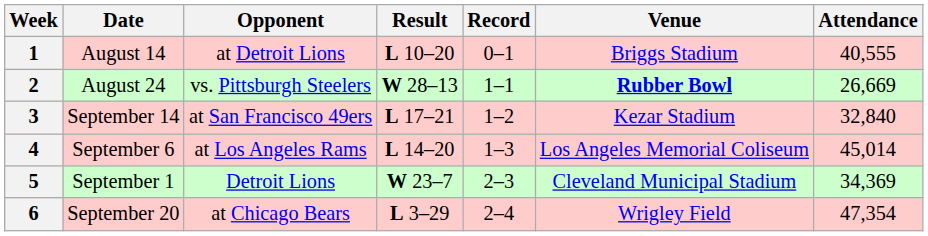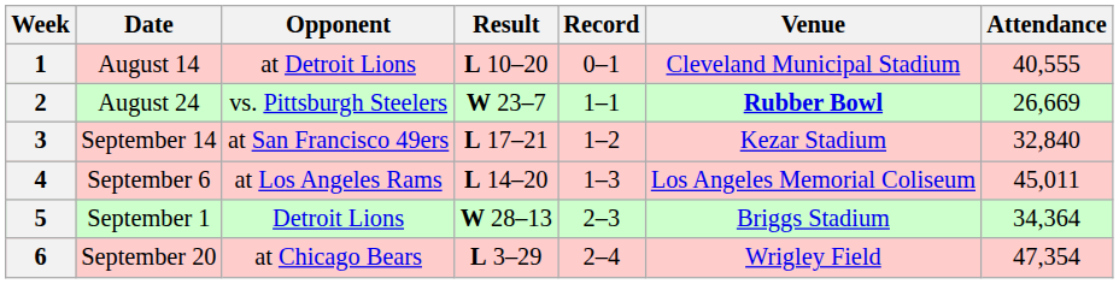1 | Venue: Briggs Stadium -> Cleveland Municipal Stadium
2 | Result: W 28–13 -> W 23–7
4 | Attendance: 45,014 -> 45,011
5 | Result: W 23–7 -> W 28–13
5 | Venue: Cleveland Municipal Stadium -> Briggs Stadium
5 | Attendance: 34,369 -> 34,364
